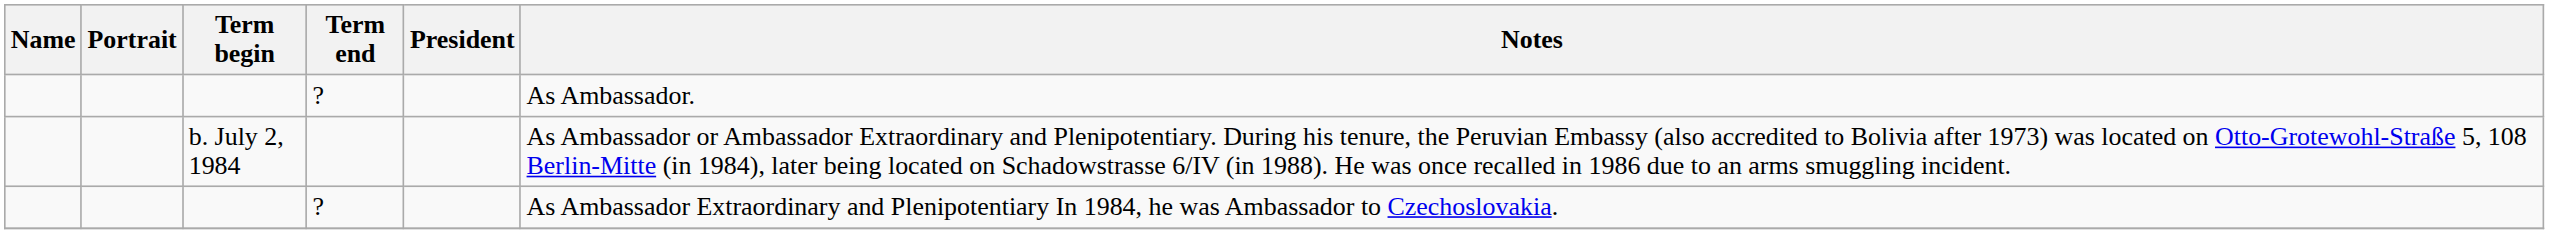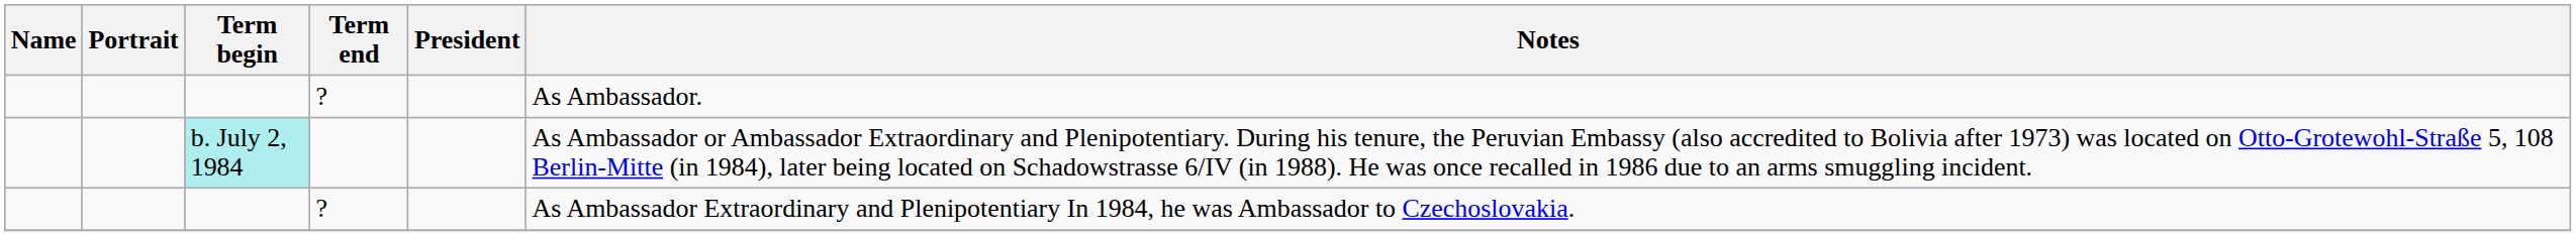b. July 2, 1984 | Term begin: no background -> paleturquoise background
